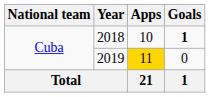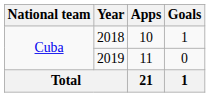2018 | Goals: bold -> normal
2019 | Apps: gold background -> no background
